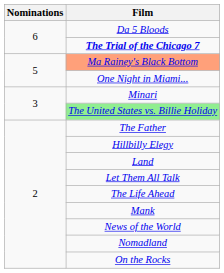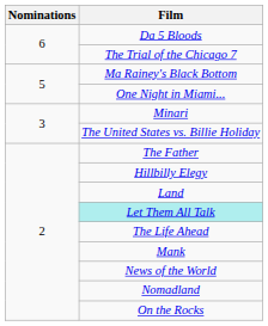The Trial of the Chicago 7 | Film: bold -> normal
Ma Rainey's Black Bottom | Film: lightsalmon background -> no background
The United States vs. Billie Holiday | Film: lightgreen background -> no background
Let Them All Talk | Film: no background -> paleturquoise background
